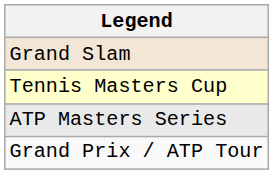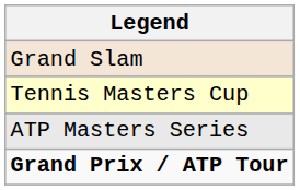row 5 | column 1: normal -> bold
